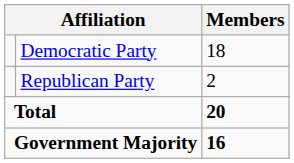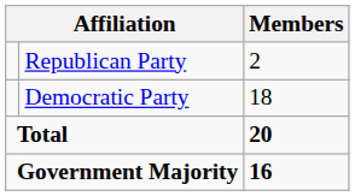rows swapped: Democratic Party <-> Republican Party
